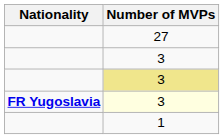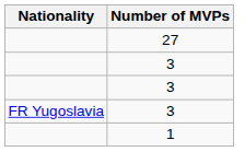row 4 | Number of MVPs: khaki background -> no background
row 5 | Nationality: bold -> normal
row 5 | Number of MVPs: lightyellow background -> no background
